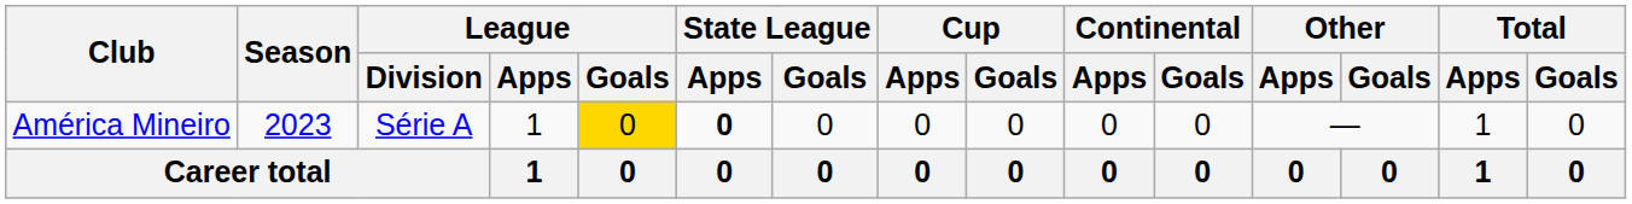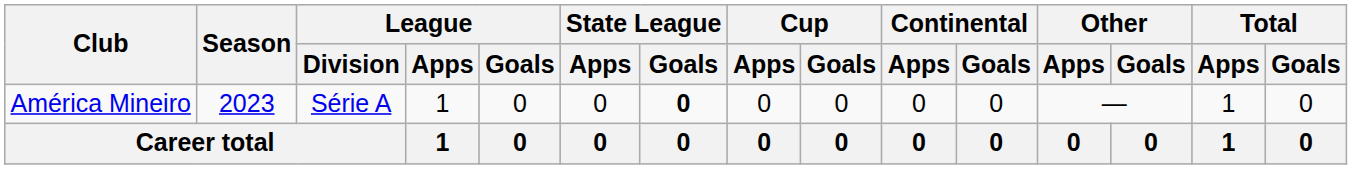América Mineiro | League / Goals: gold background -> no background
América Mineiro | State League / Apps: bold -> normal
América Mineiro | State League / Goals: normal -> bold
